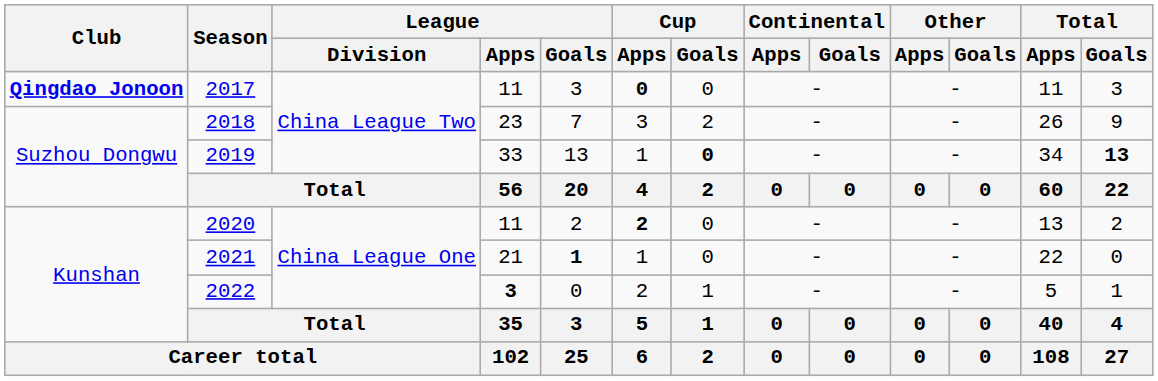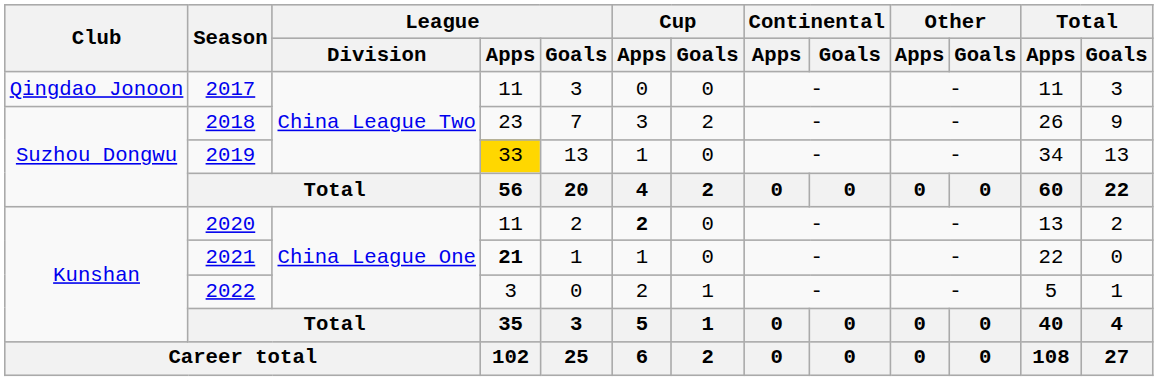2017 | Club: bold -> normal
2017 | Cup / Apps: bold -> normal
2019 | League / Apps: no background -> gold background
2019 | Cup / Goals: bold -> normal
2019 | Total / Goals: bold -> normal
2021 | League / Apps: normal -> bold
2021 | League / Goals: bold -> normal
2022 | League / Apps: bold -> normal
